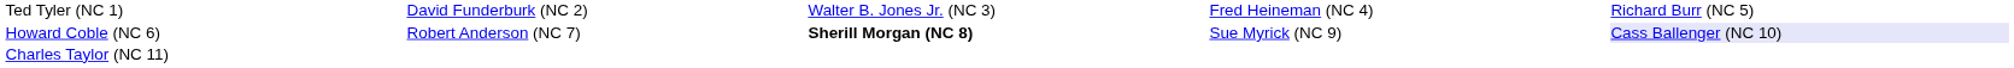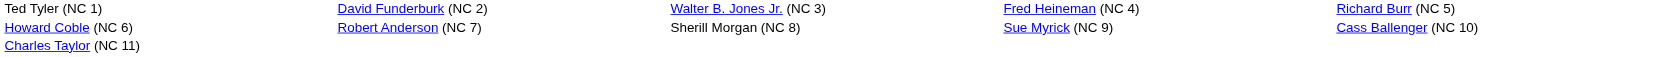Howard Coble (NC 6) | column 3: bold -> normal
Howard Coble (NC 6) | column 5: lavender background -> no background
